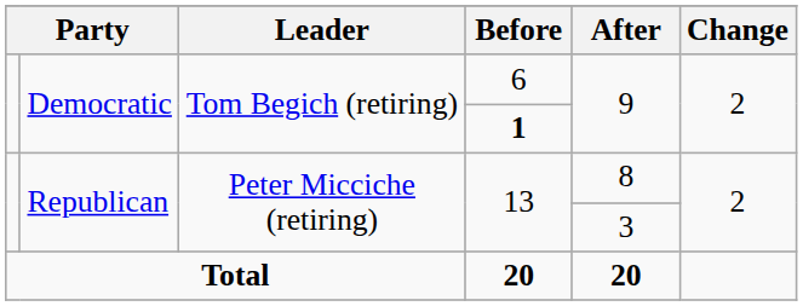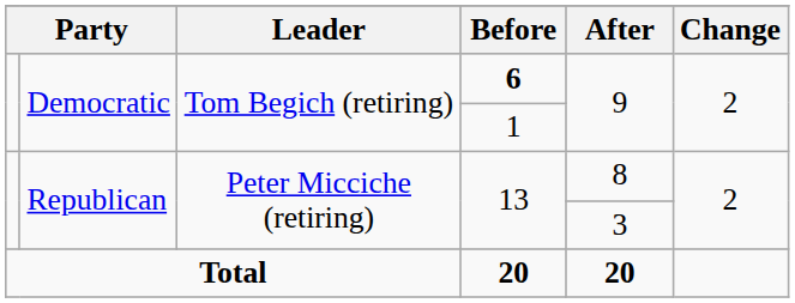6 | Before: normal -> bold
1 | Before: bold -> normal
